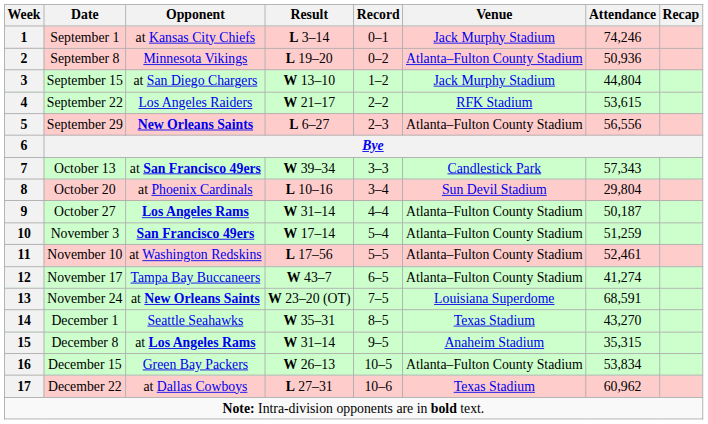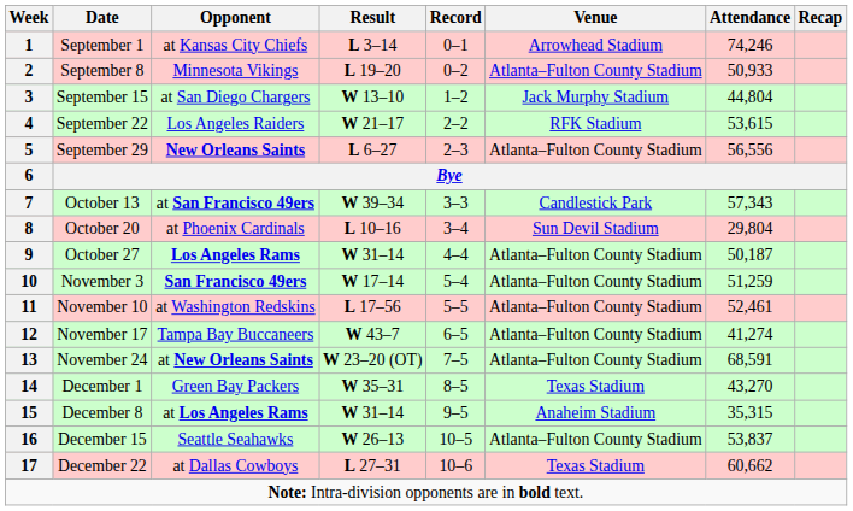1 | Venue: Jack Murphy Stadium -> Arrowhead Stadium
2 | Attendance: 50,936 -> 50,933
13 | Venue: Louisiana Superdome -> Atlanta–Fulton County Stadium
14 | Opponent: Seattle Seahawks -> Green Bay Packers
16 | Opponent: Green Bay Packers -> Seattle Seahawks
16 | Attendance: 53,834 -> 53,837
17 | Attendance: 60,962 -> 60,662
